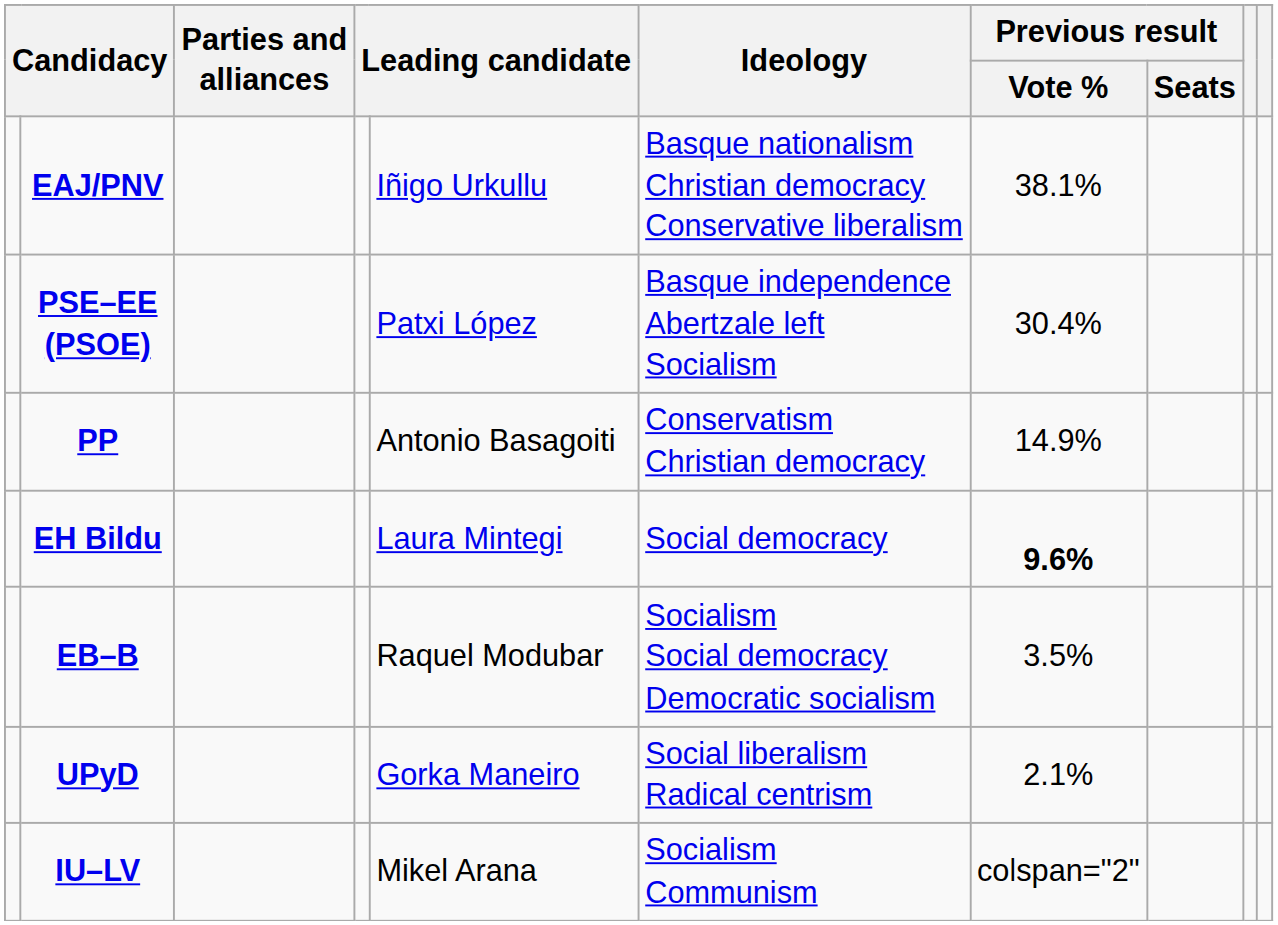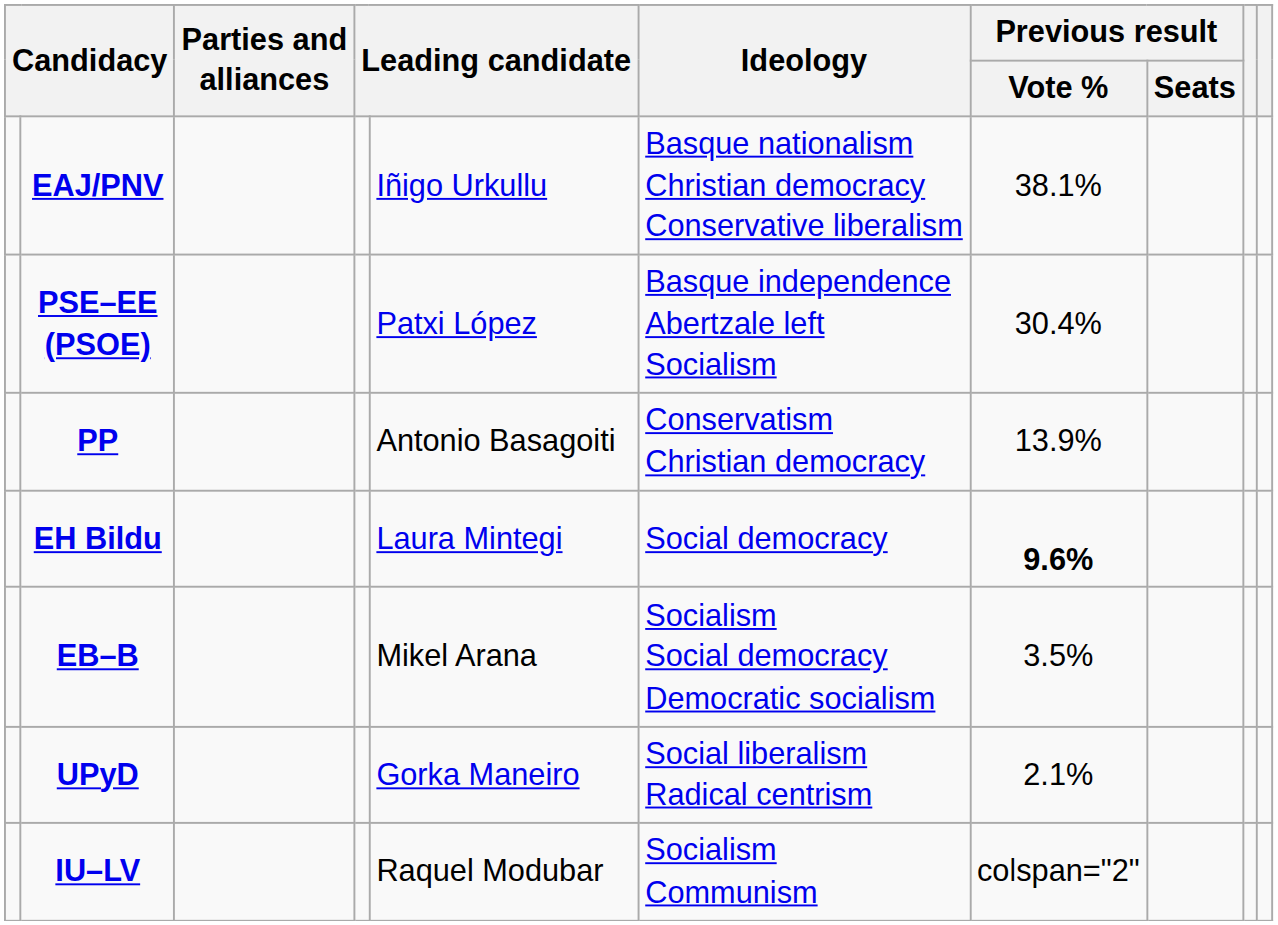PP | Previous result / Vote %: 14.9% -> 13.9%
EB–B | column 5: Raquel Modubar -> Mikel Arana
IU–LV | column 5: Mikel Arana -> Raquel Modubar
